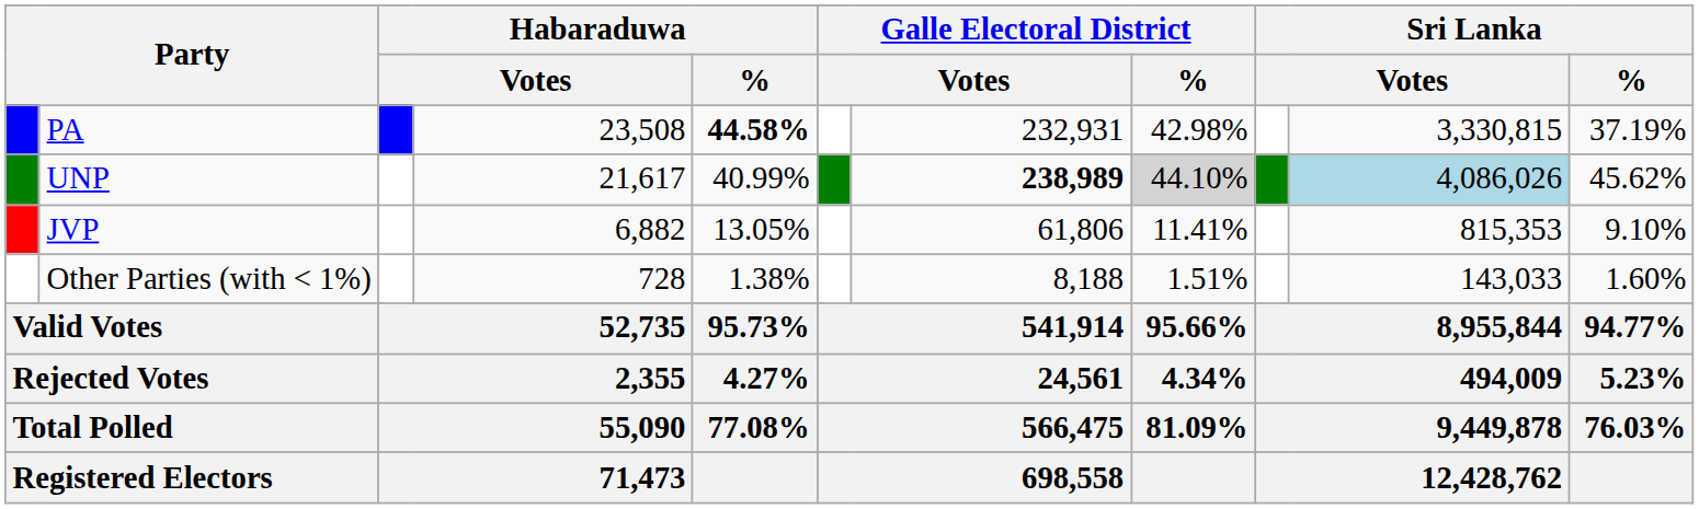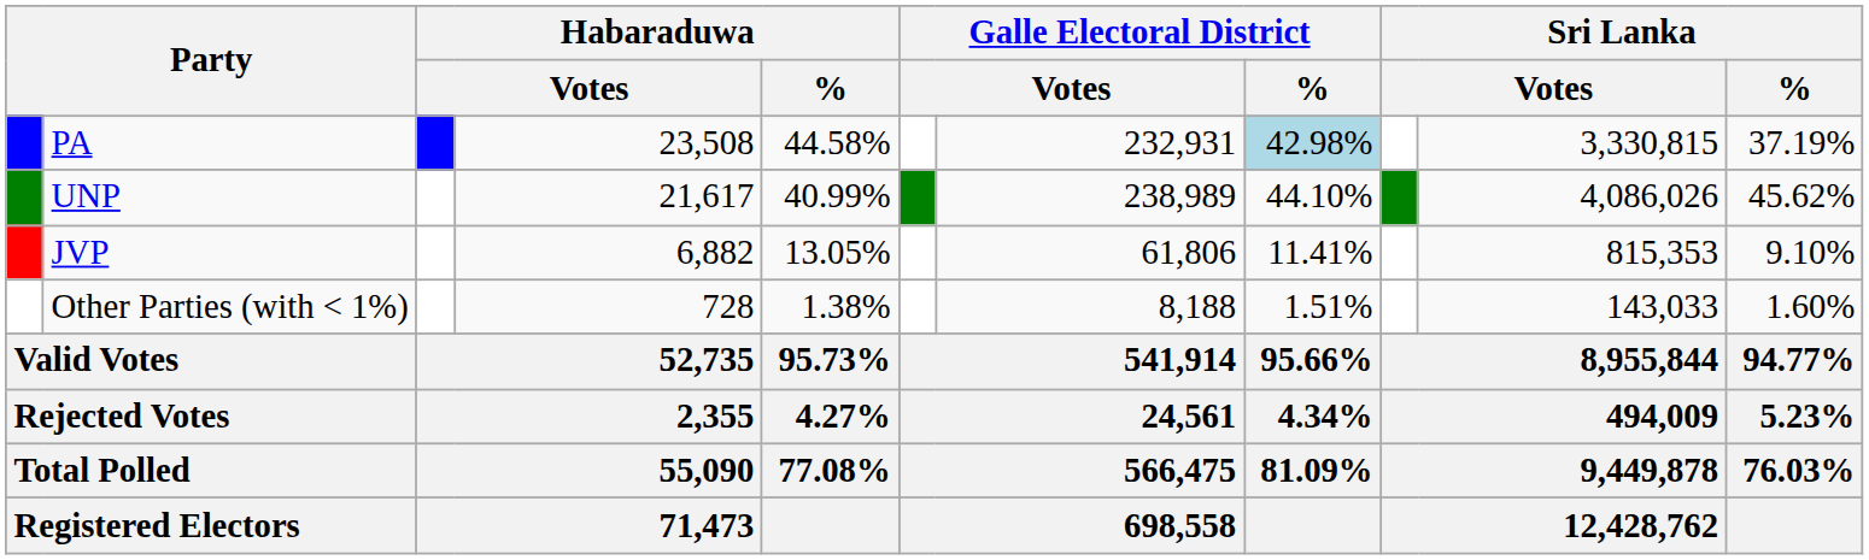PA | Habaraduwa / %: bold -> normal
PA | Galle Electoral District / %: no background -> lightblue background
UNP | column 7: bold -> normal
UNP | Galle Electoral District / %: lightgrey background -> no background
UNP | column 10: lightblue background -> no background
